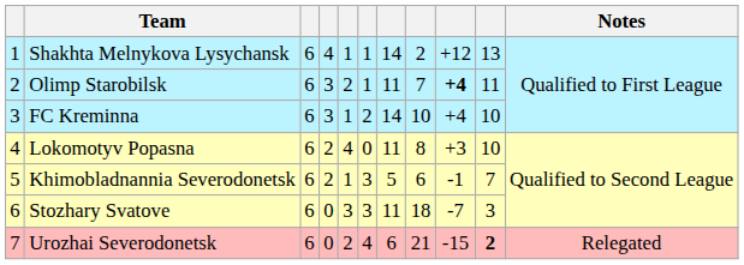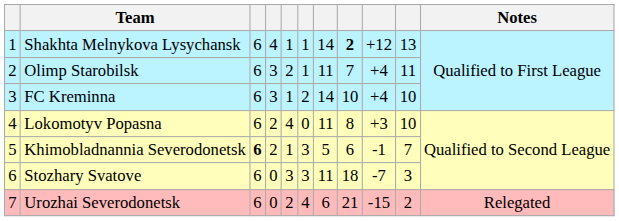Shakhta Melnykova Lysychansk | column 8: normal -> bold
Olimp Starobilsk | column 9: bold -> normal
Khimobladnannia Severodonetsk | column 3: normal -> bold
Urozhai Severodonetsk | column 10: bold -> normal
